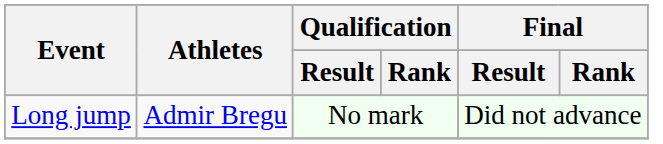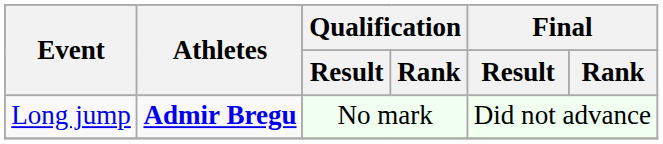Long jump | Athletes: normal -> bold
